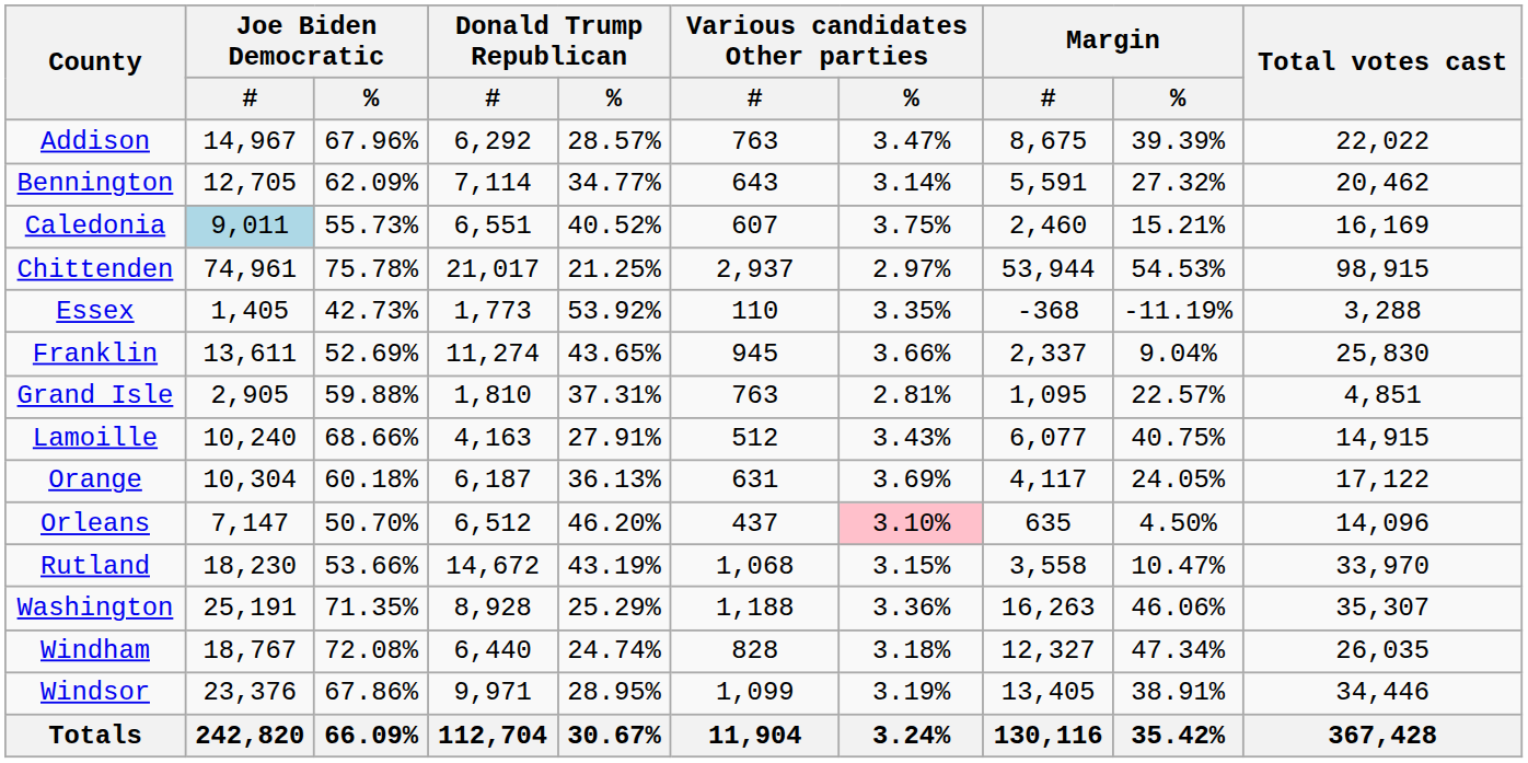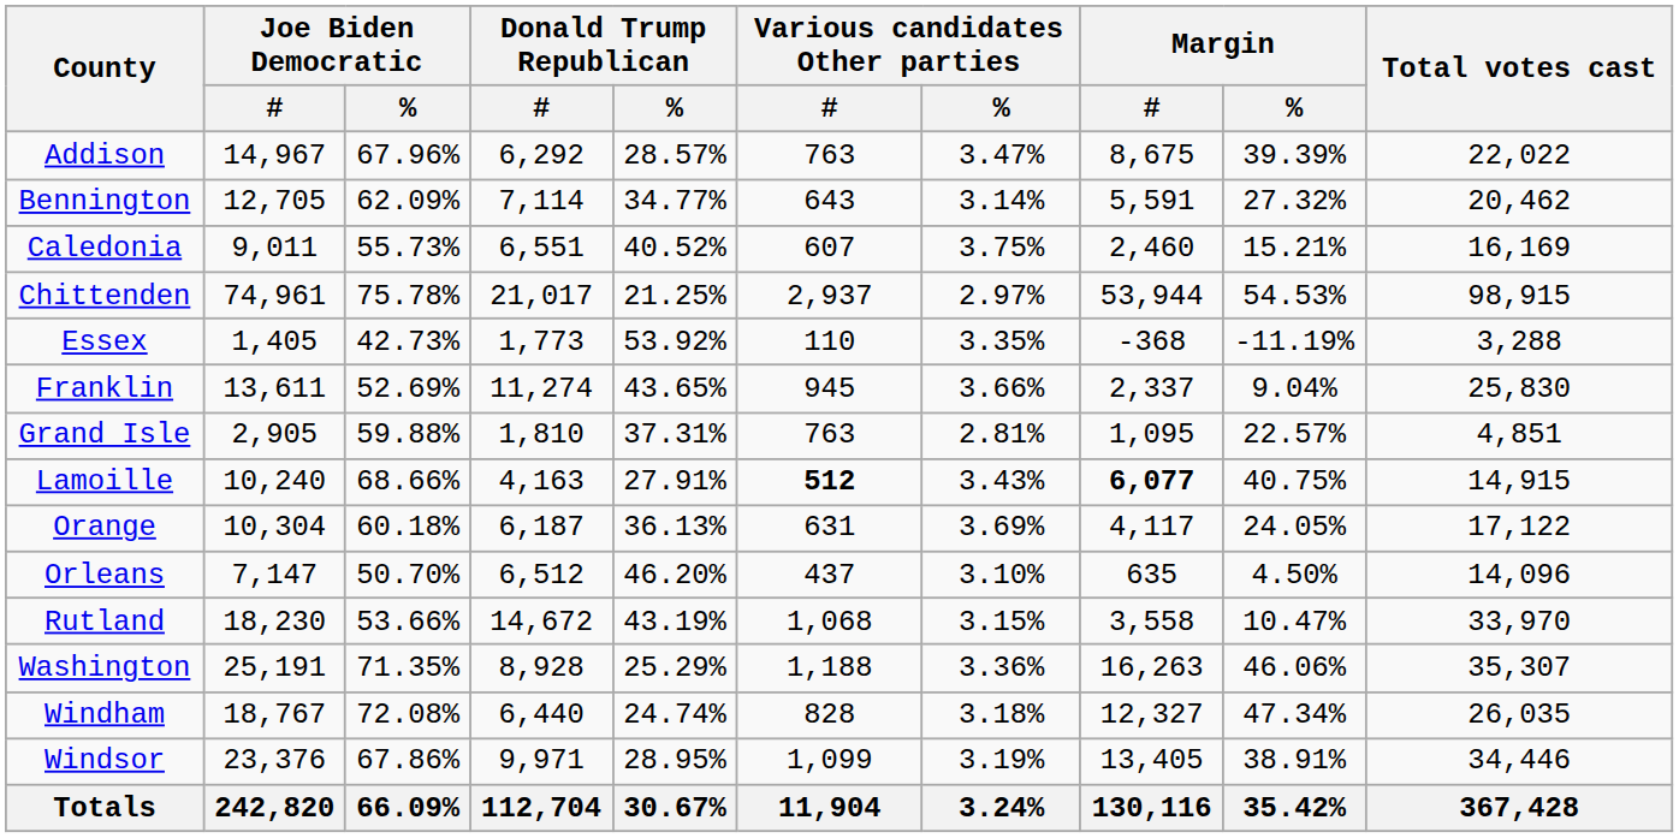Caledonia | Joe Biden Democratic / #: lightblue background -> no background
Lamoille | Various candidates Other parties / #: normal -> bold
Lamoille | Margin / #: normal -> bold
Orleans | Various candidates Other parties / %: pink background -> no background
